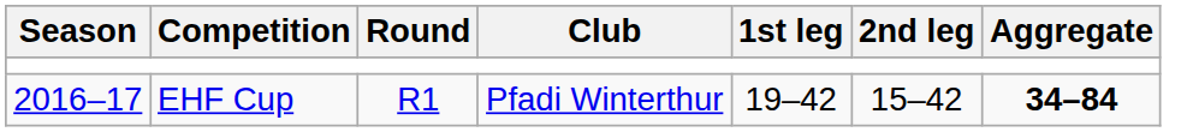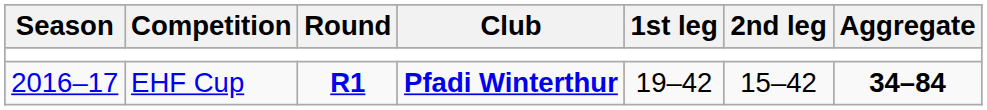EHF Cup | Round: normal -> bold
EHF Cup | Club: normal -> bold
